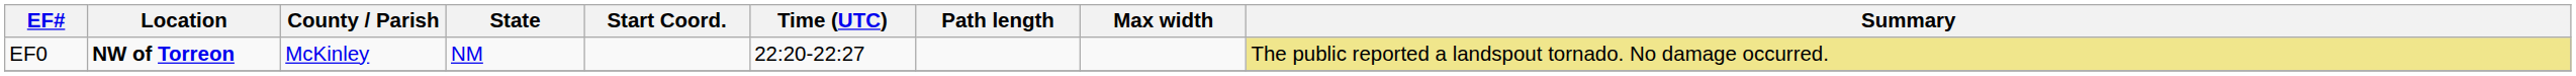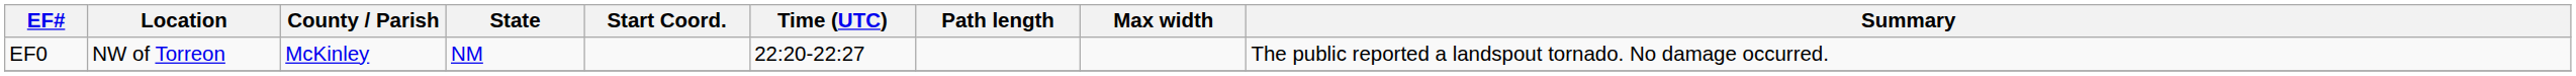EF0 | Location: bold -> normal
EF0 | Summary: khaki background -> no background
